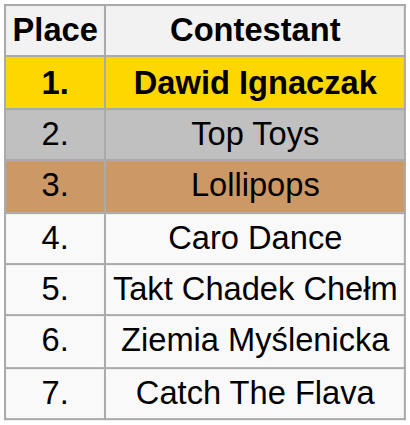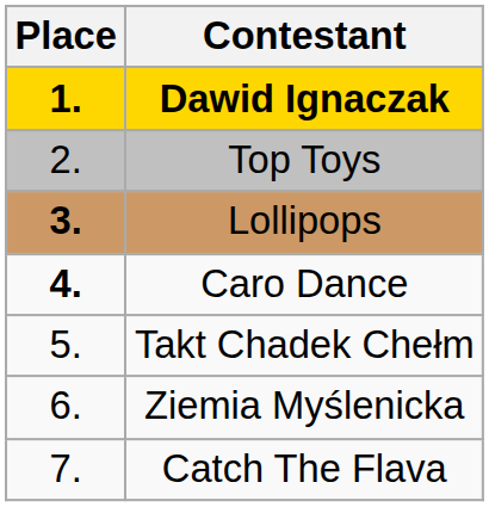Lollipops | Place: normal -> bold
Caro Dance | Place: normal -> bold
